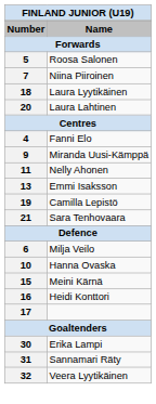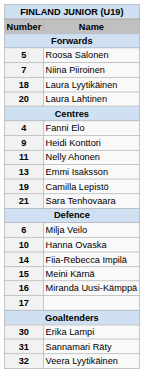9 | Name: Miranda Uusi-Kämppä -> Heidi Konttori
+ row: 14 | Fiia-Rebecca Impilä
16 | Name: Heidi Konttori -> Miranda Uusi-Kämppä
